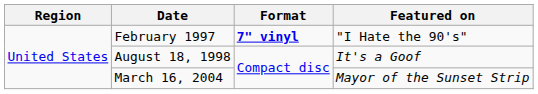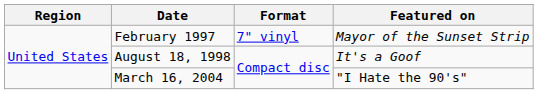February 1997 | Format: bold -> normal
February 1997 | Featured on: "I Hate the 90's" -> Mayor of the Sunset Strip
March 16, 2004 | Featured on: Mayor of the Sunset Strip -> "I Hate the 90's"
